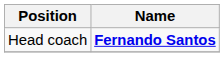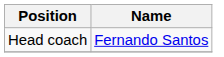Head coach | Name: bold -> normal
